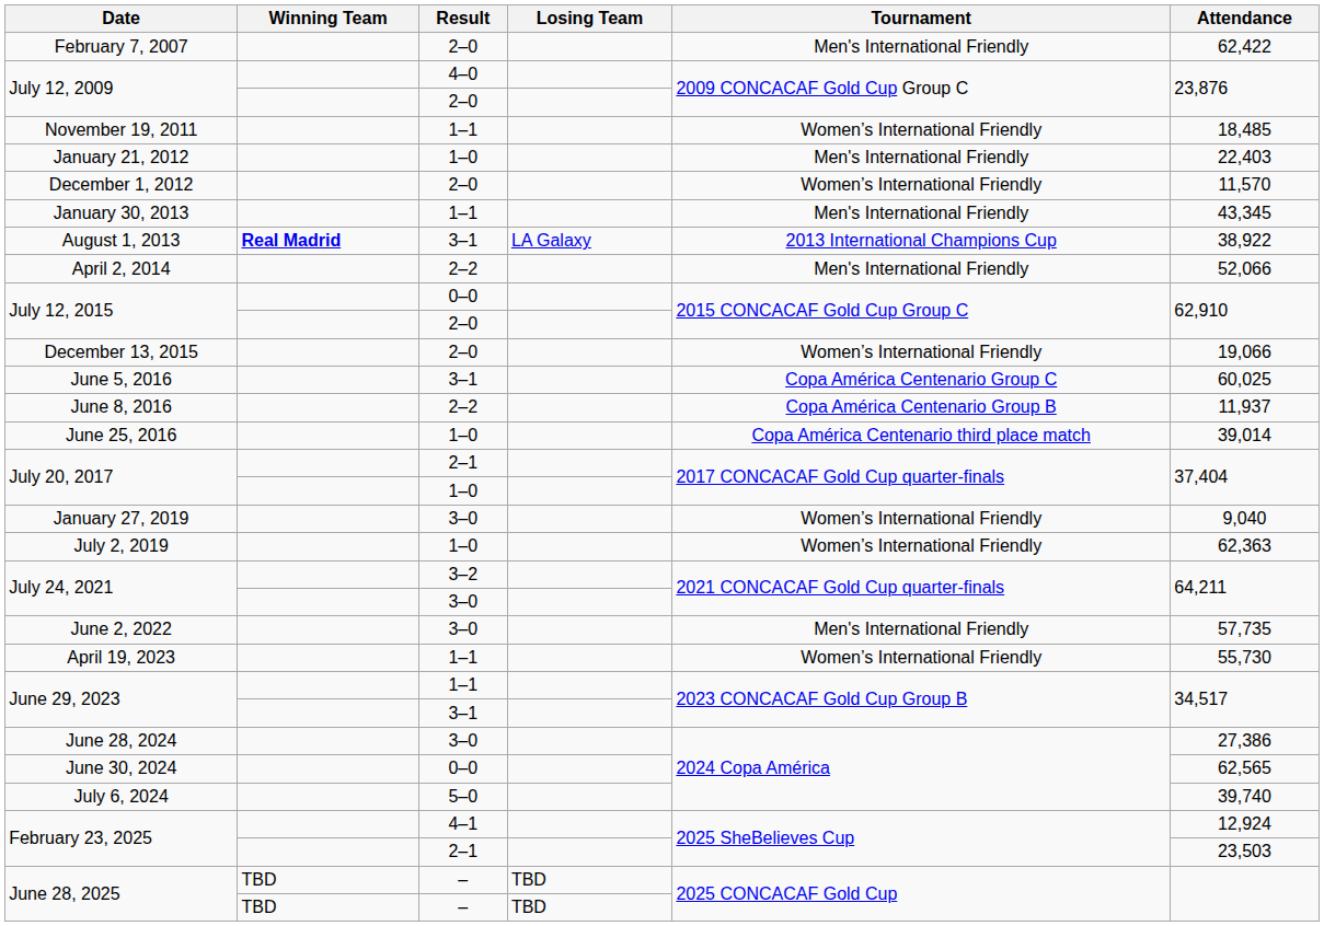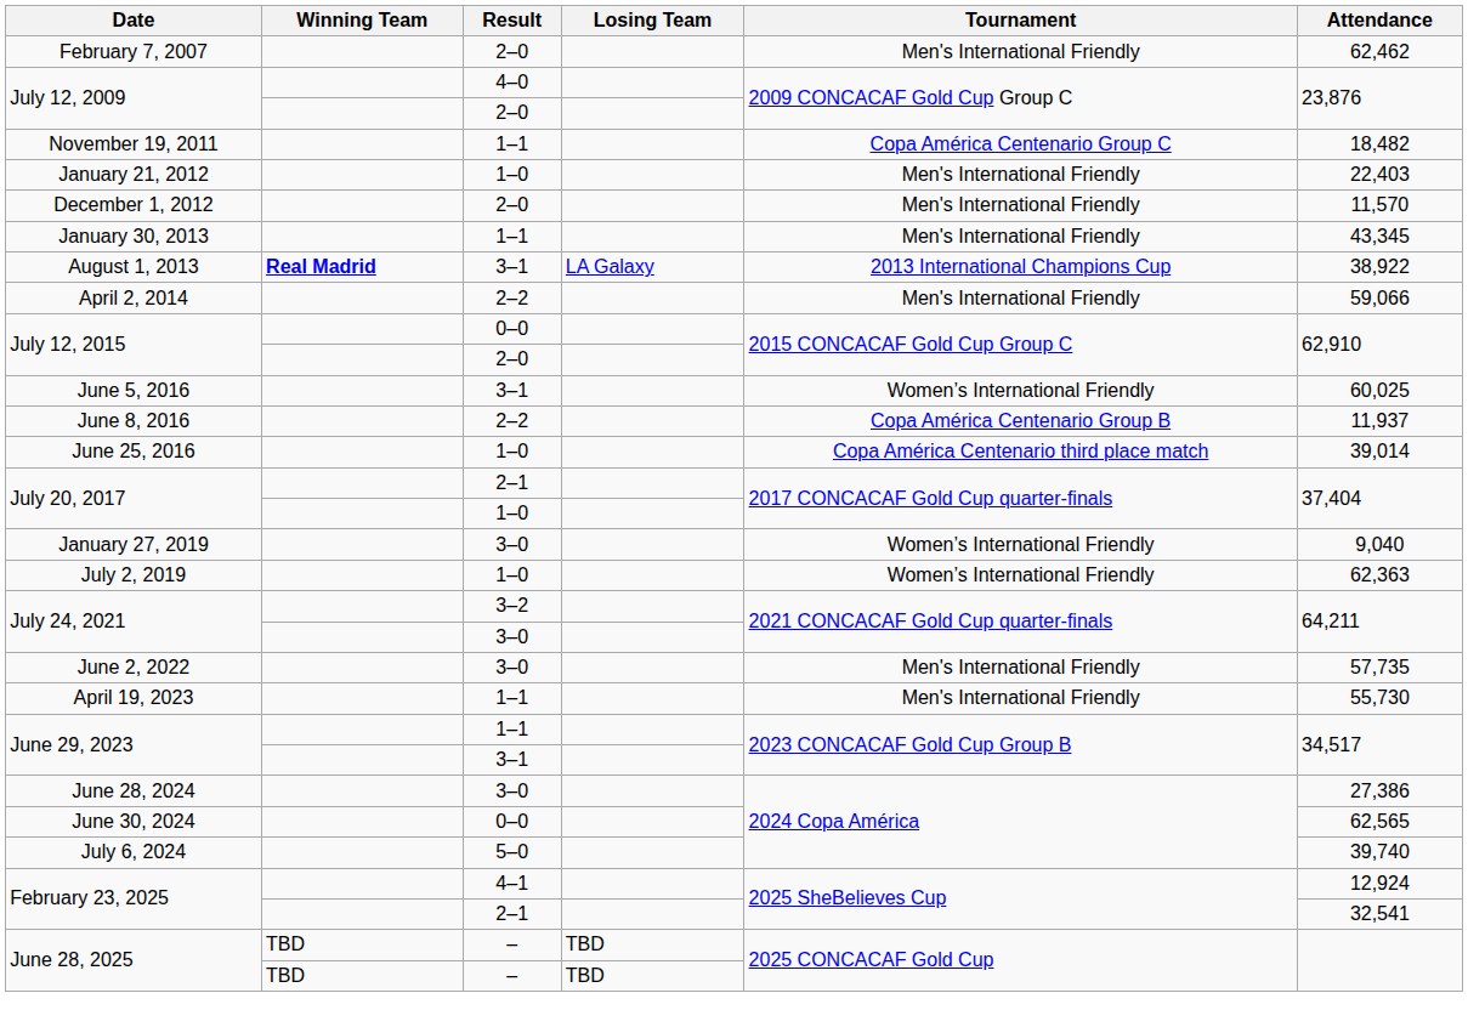February 7, 2007 | Attendance: 62,422 -> 62,462
November 19, 2011 | Tournament: Women’s International Friendly -> Copa América Centenario Group C
November 19, 2011 | Attendance: 18,485 -> 18,482
December 1, 2012 | Tournament: Women’s International Friendly -> Men's International Friendly
April 2, 2014 | Attendance: 52,066 -> 59,066
- row: December 13, 2015 | 2–0 | Women’s International Friendly | 19,066
June 5, 2016 | Tournament: Copa América Centenario Group C -> Women’s International Friendly
April 19, 2023 | Tournament: Women’s International Friendly -> Men's International Friendly
February 23, 2025 / 2–1 | Attendance: 23,503 -> 32,541
